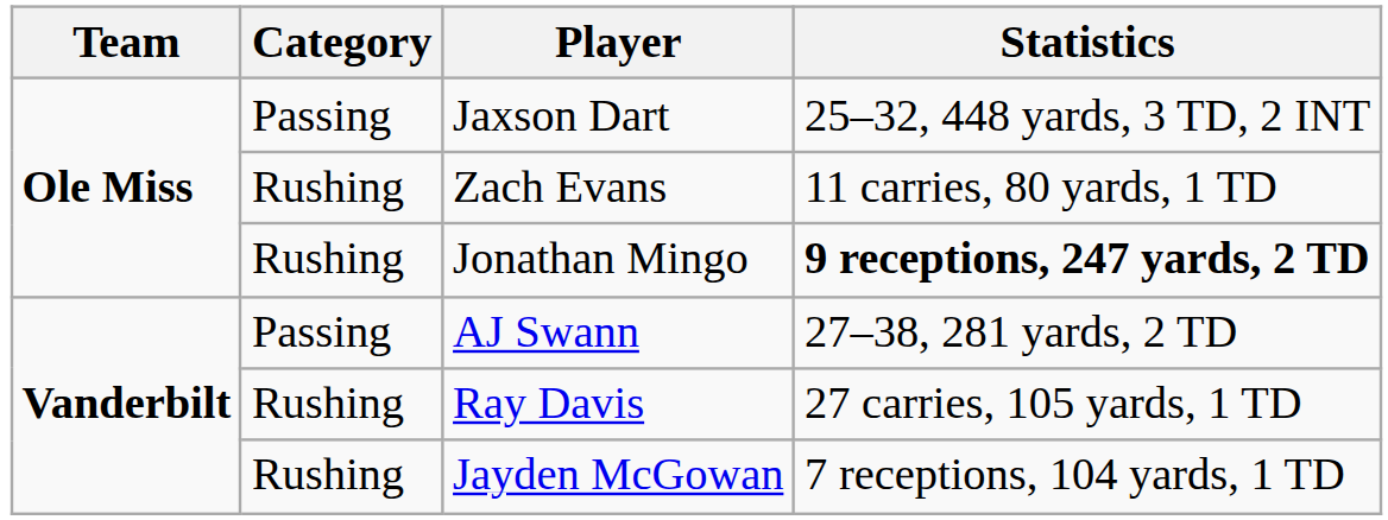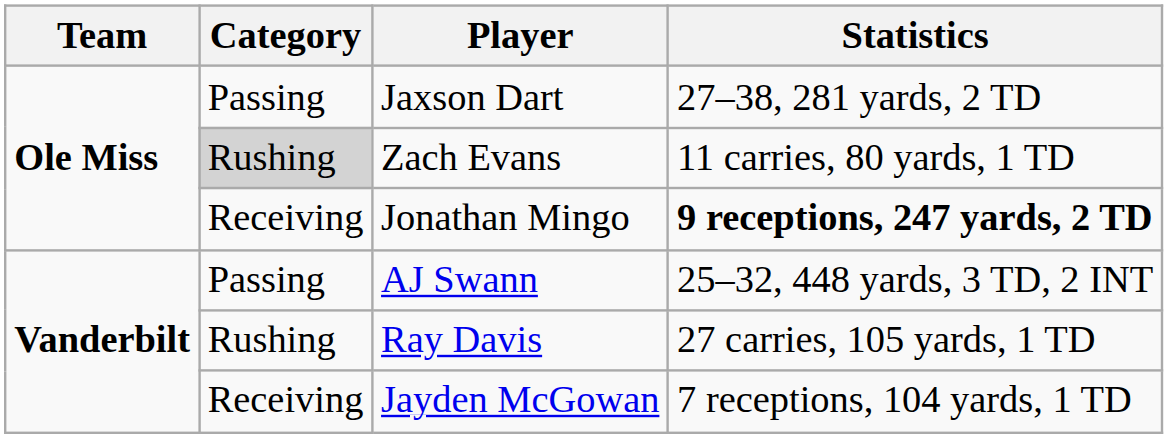Jaxson Dart | Statistics: 25–32, 448 yards, 3 TD, 2 INT -> 27–38, 281 yards, 2 TD
Zach Evans | Category: no background -> lightgrey background
Jonathan Mingo | Category: Rushing -> Receiving
AJ Swann | Statistics: 27–38, 281 yards, 2 TD -> 25–32, 448 yards, 3 TD, 2 INT
Jayden McGowan | Category: Rushing -> Receiving
